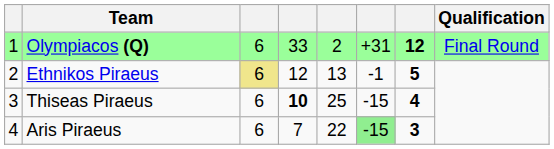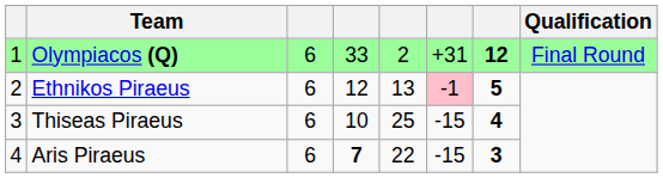Ethnikos Piraeus | column 3: khaki background -> no background
Ethnikos Piraeus | column 6: no background -> pink background
Thiseas Piraeus | column 4: bold -> normal
Aris Piraeus | column 4: normal -> bold
Aris Piraeus | column 6: lightgreen background -> no background
